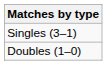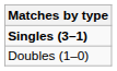row 2 | column 1: normal -> bold
